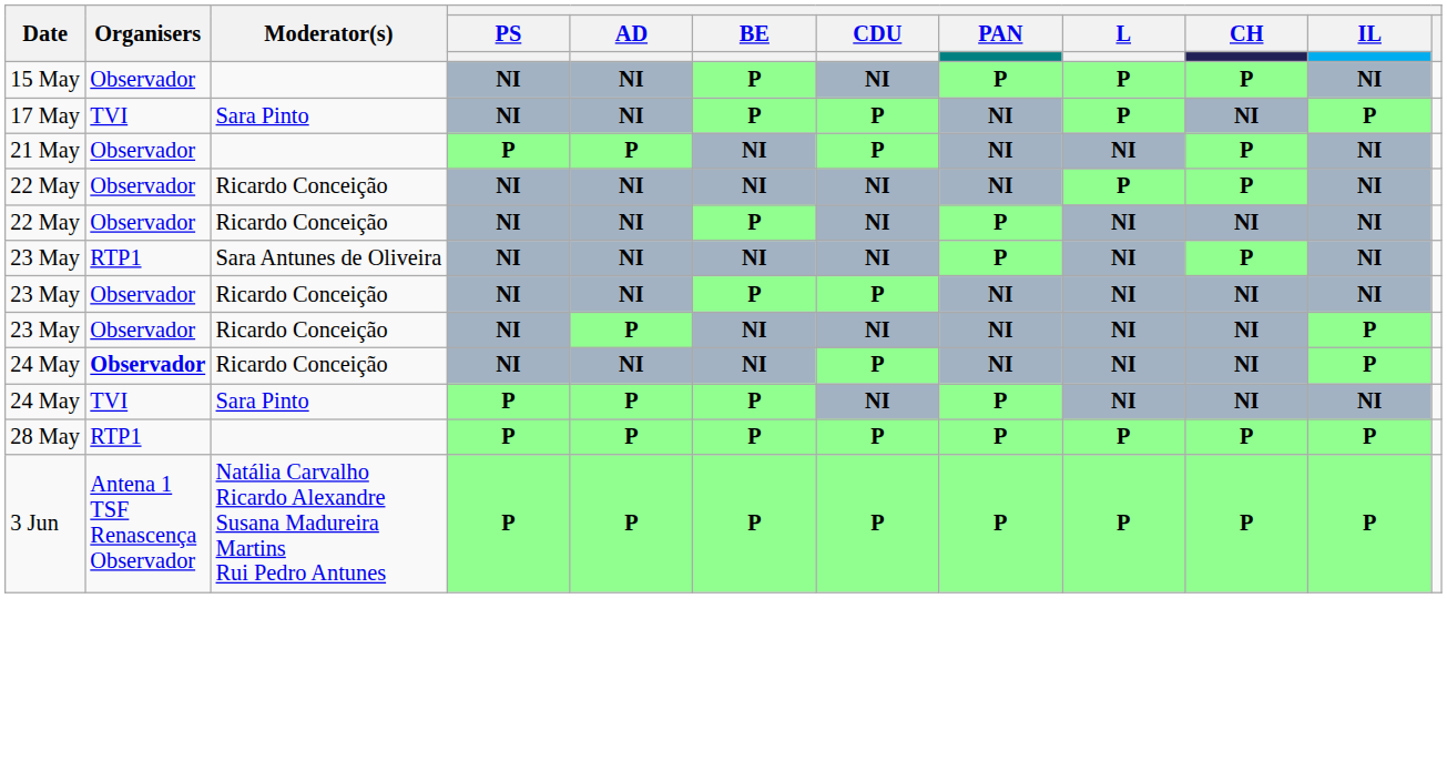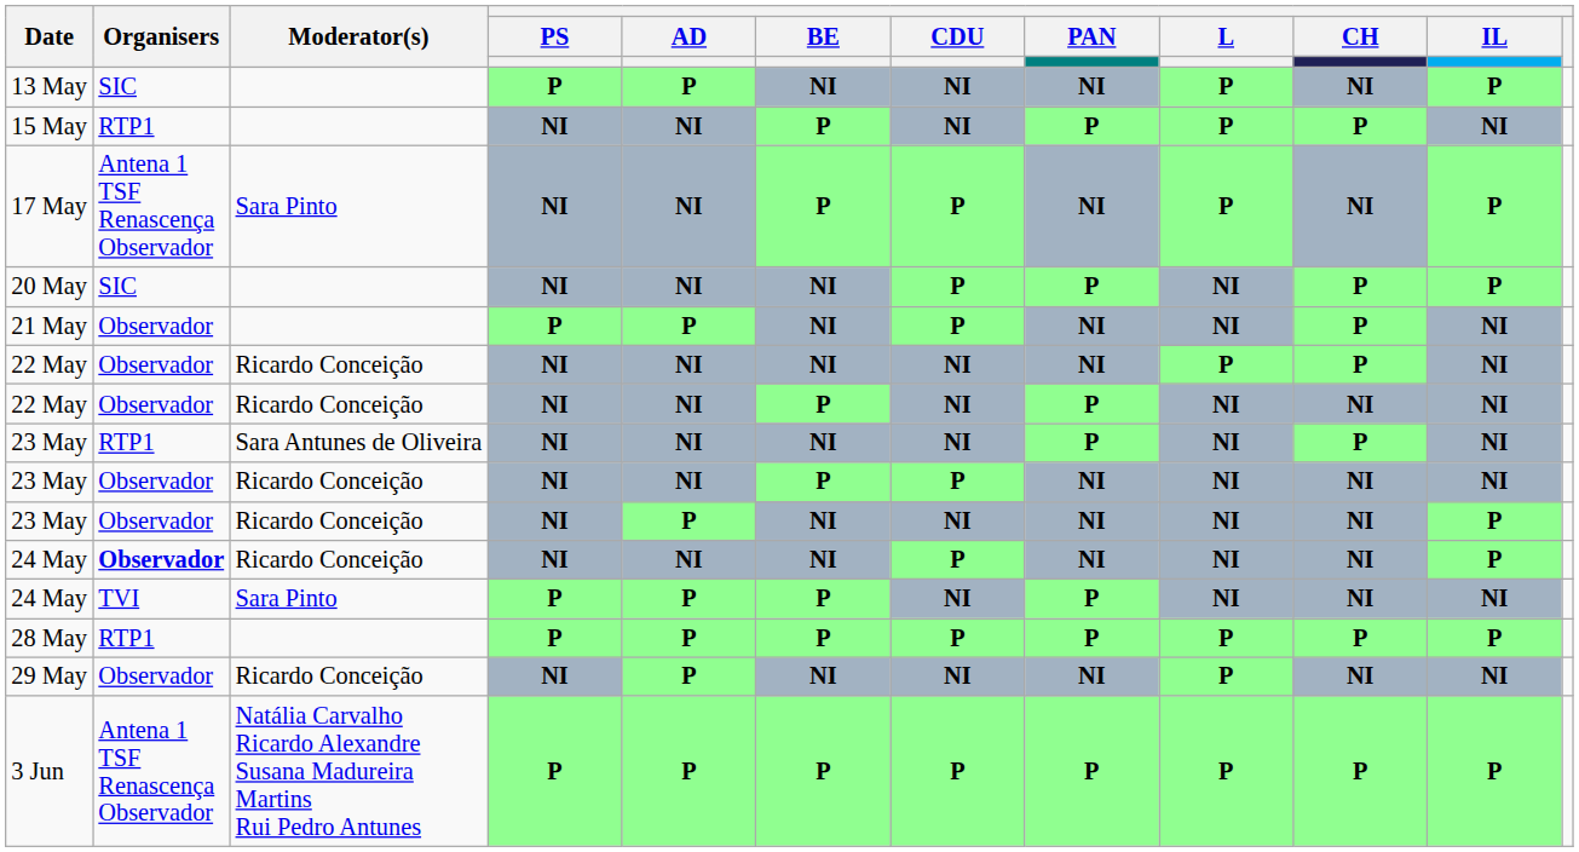+ row: 13 May | SIC | P | P | NI | NI | NI | P | NI | P
15 May | Organisers: Observador -> RTP1
17 May | Organisers: TVI -> Antena 1 TSF Renascença Observador
+ row: 20 May | SIC | NI | NI | NI | P | P | NI | P | P
+ row: 29 May | Observador | Ricardo Conceição | NI | P | NI | NI | NI | P | NI | NI
